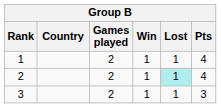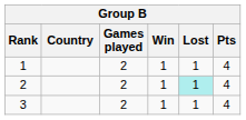row 5 | Pts: 3 -> 4
